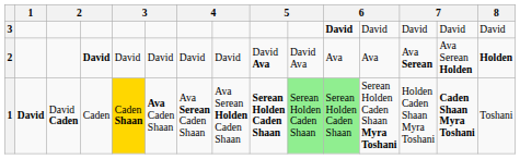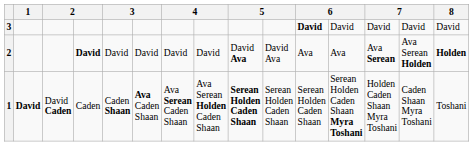Caden | column 5: gold background -> no background
Caden | column 10: lightgreen background -> no background
Caden | column 11: lightgreen background -> no background
Caden | column 14: bold -> normal
